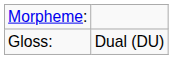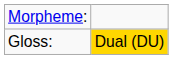Gloss: | column 2: no background -> gold background
